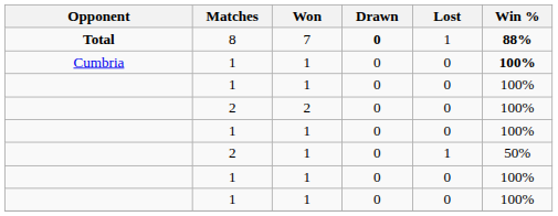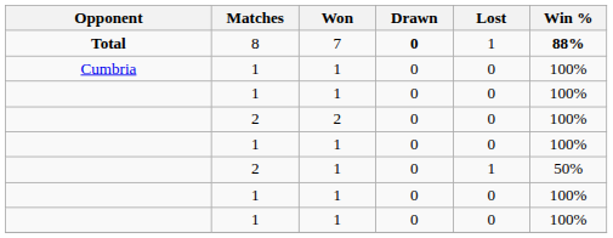Cumbria | Win %: bold -> normal
